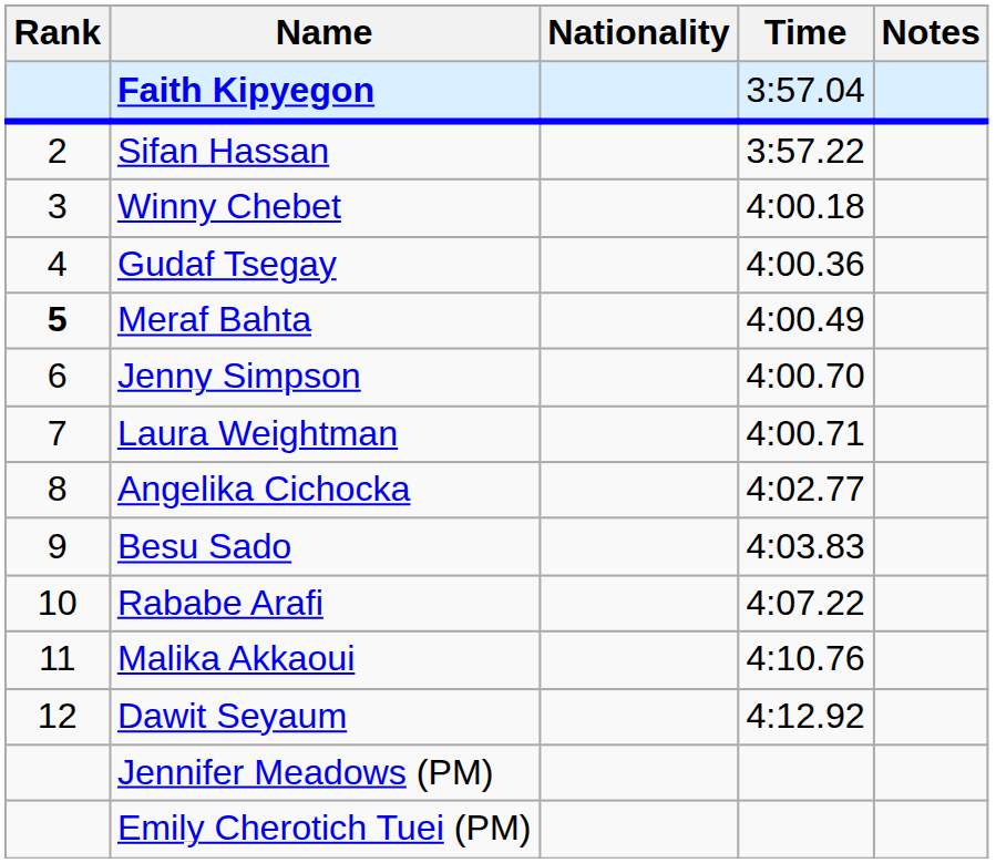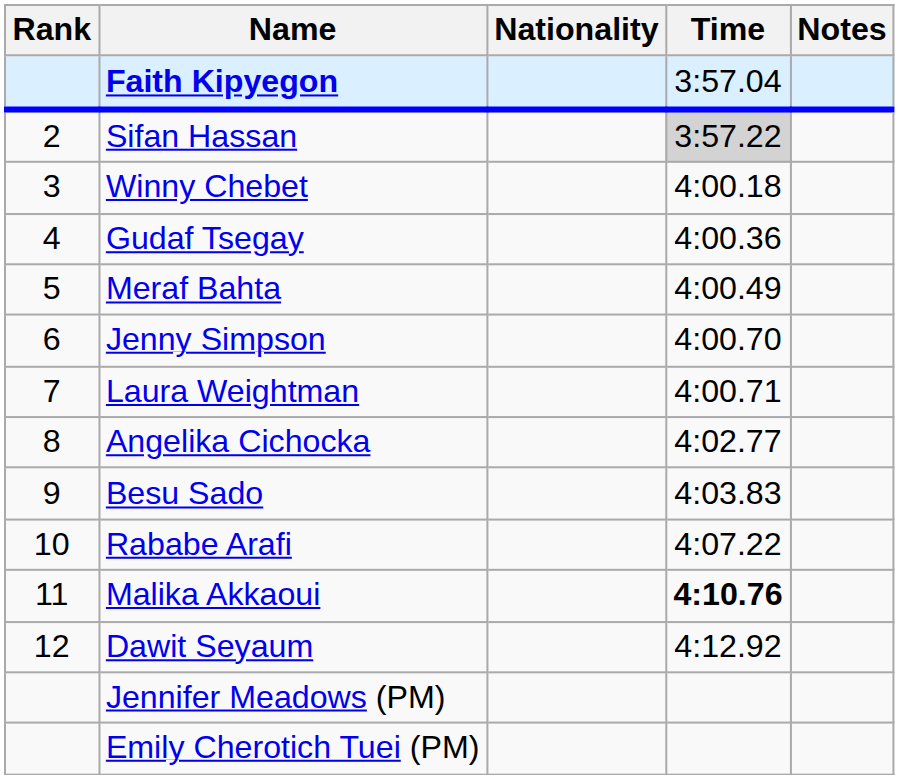Sifan Hassan | Time: no background -> lightgrey background
Meraf Bahta | Rank: bold -> normal
Malika Akkaoui | Time: normal -> bold
